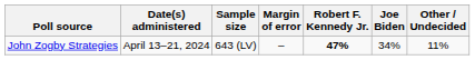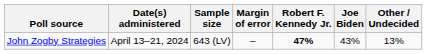John Zogby Strategies | Joe Biden: 34% -> 43%
John Zogby Strategies | Other / Undecided: 11% -> 13%
